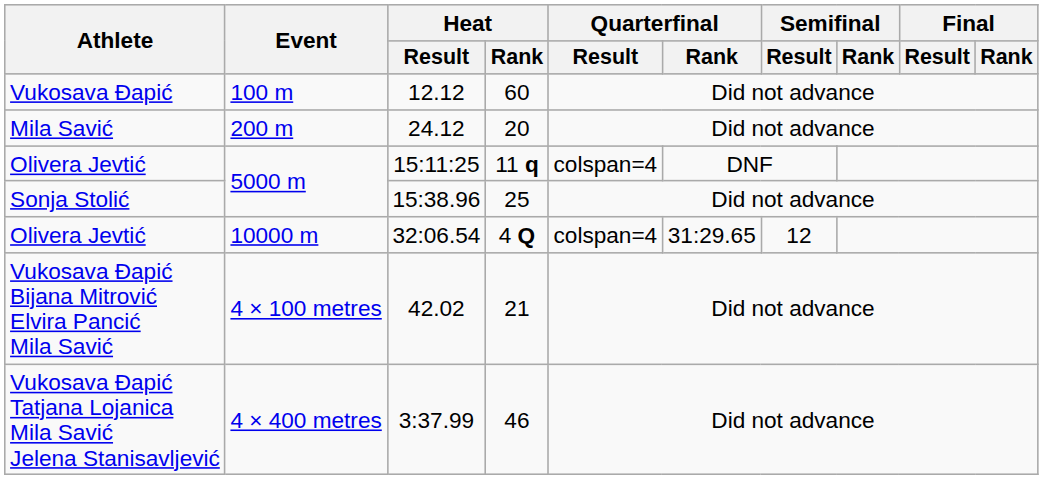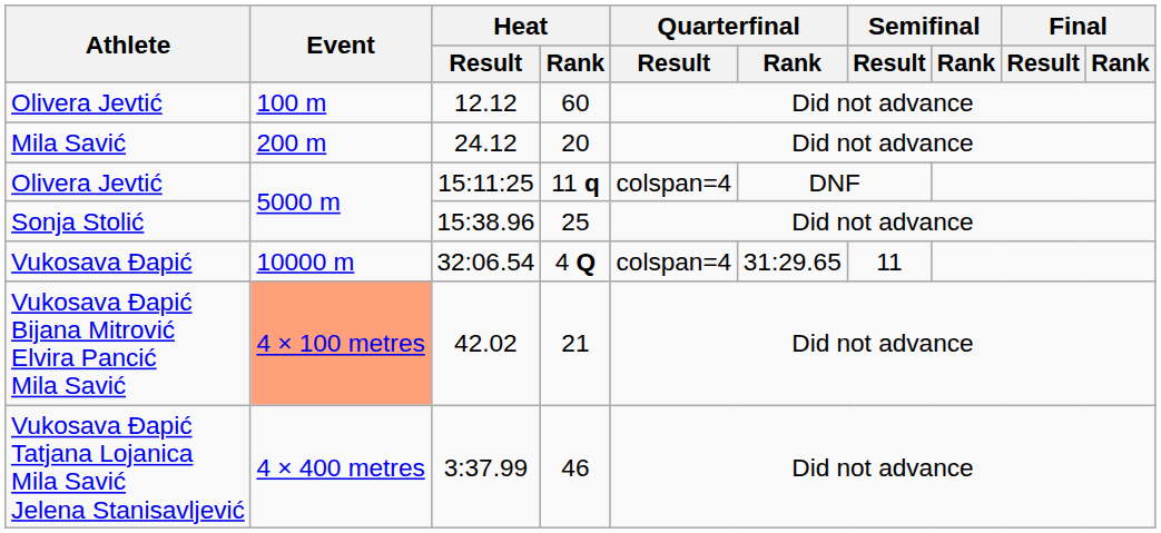12.12 | Athlete: Vukosava Đapić -> Olivera Jevtić
32:06.54 | Athlete: Olivera Jevtić -> Vukosava Đapić
32:06.54 | Semifinal / Result: 12 -> 11
42.02 | Event: no background -> lightsalmon background
